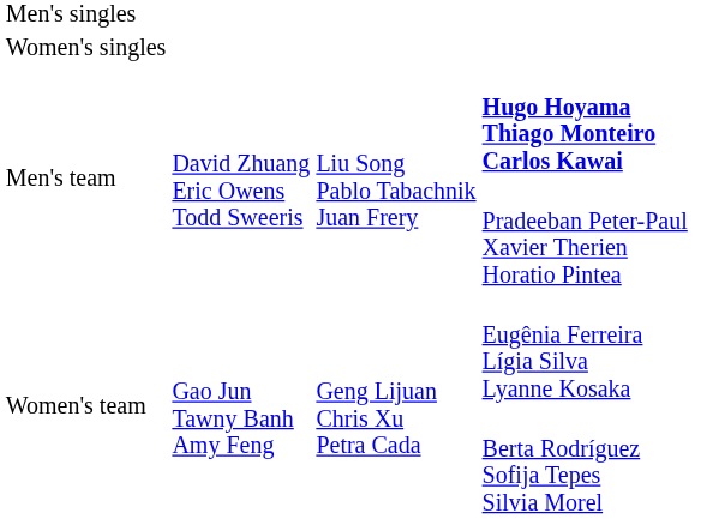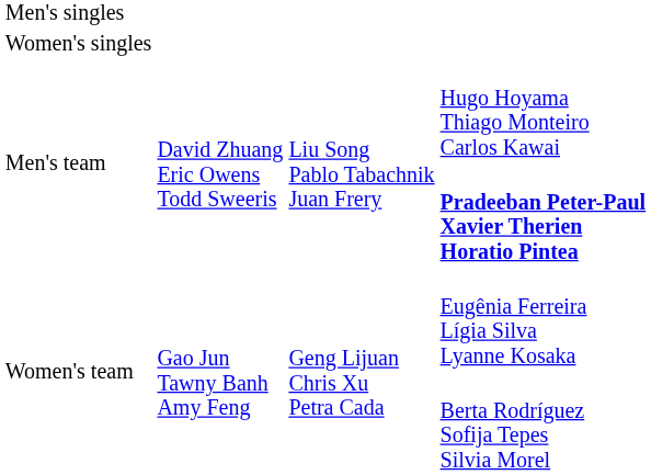Hugo Hoyama Thiago Monteiro Carlos Kawai | column 4: bold -> normal
Pradeeban Peter-Paul Xavier Therien Horatio Pintea | column 4: normal -> bold
